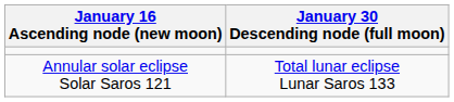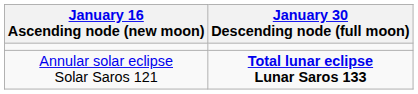row 3 | January 30 Descending node (full moon): normal -> bold
